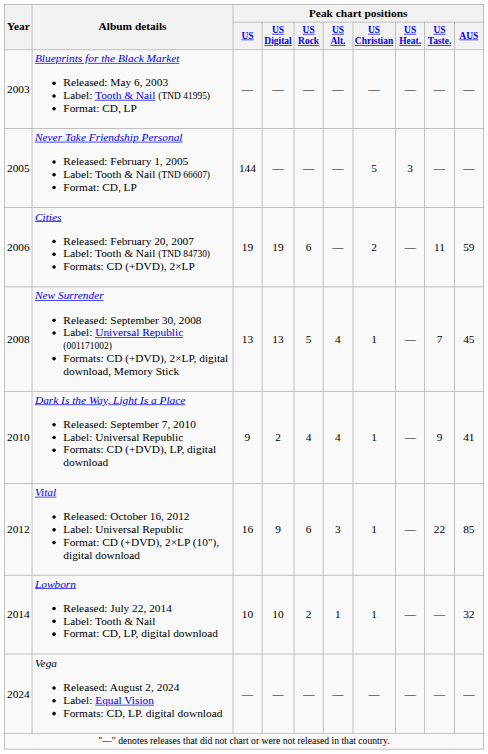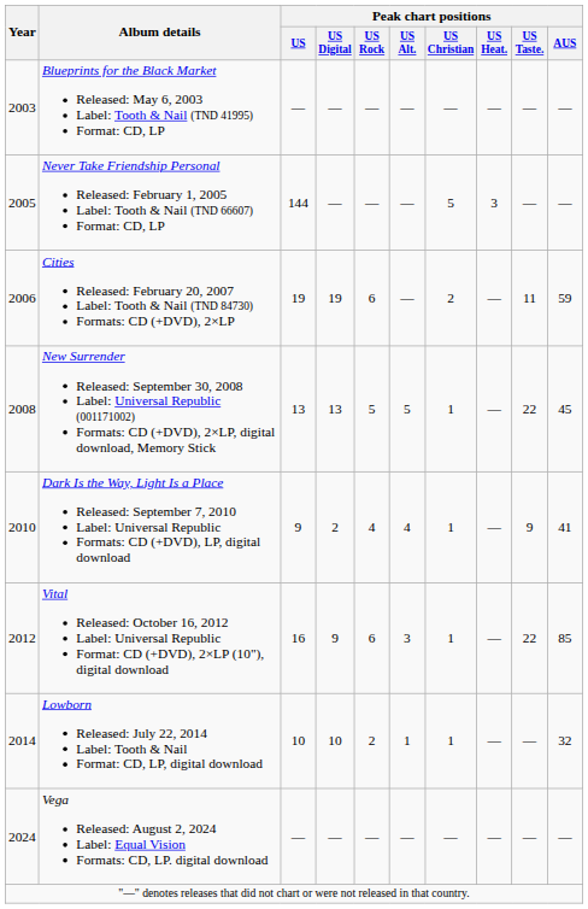row 6 | Peak chart positions / US Alt.: 4 -> 5
row 6 | Peak chart positions / US Taste.: 7 -> 22
